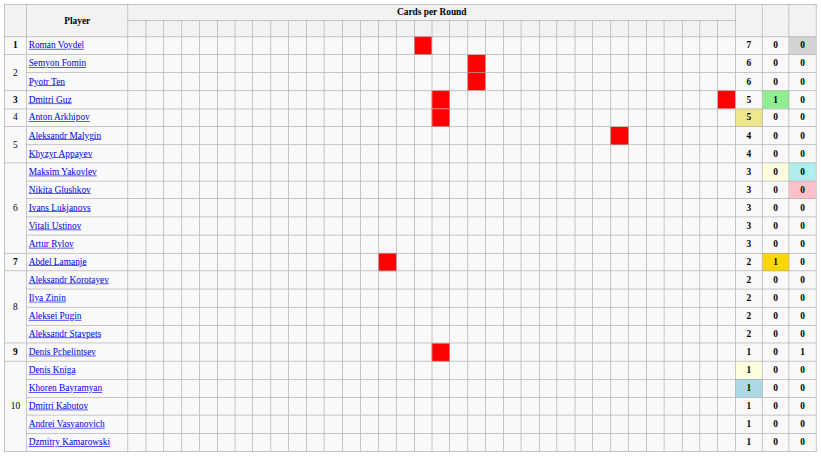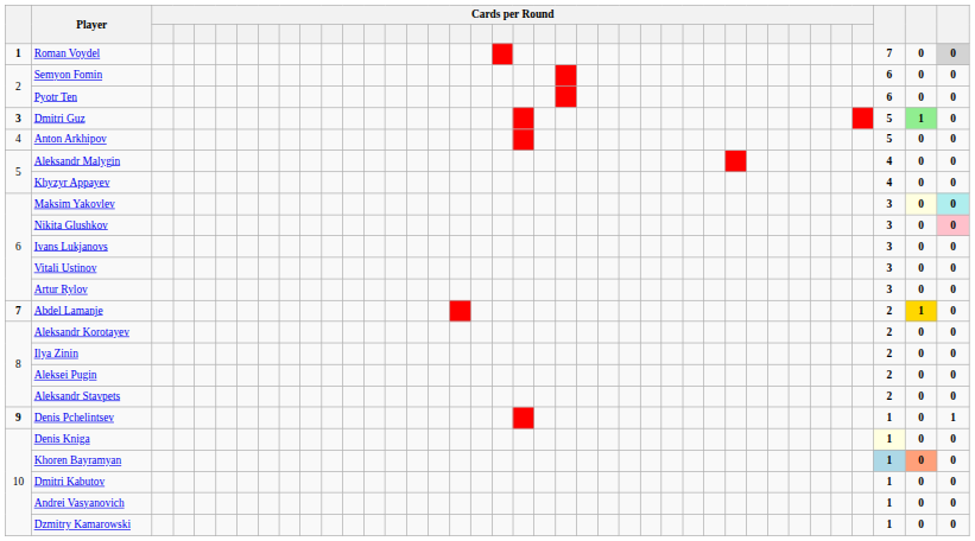Anton Arkhipov | column 37: khaki background -> no background
Khoren Bayramyan | column 38: no background -> lightsalmon background
